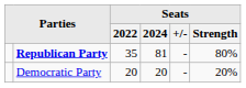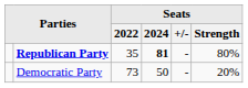Republican Party | Seats / 2024: normal -> bold
Democratic Party | Seats / 2022: 20 -> 73
Democratic Party | Seats / 2024: 20 -> 50
